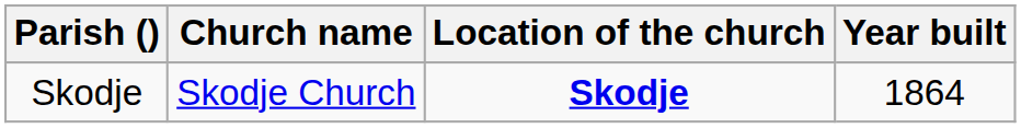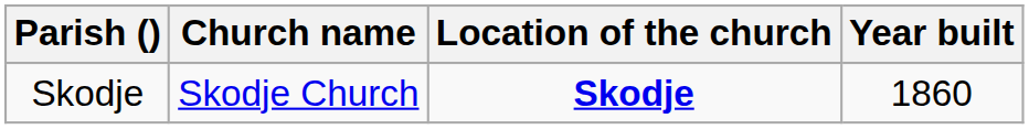row 2 | Year built: 1864 -> 1860
